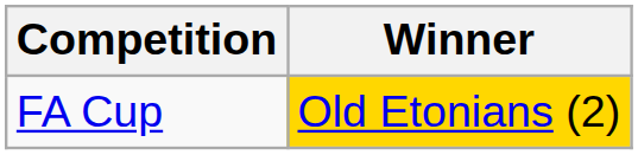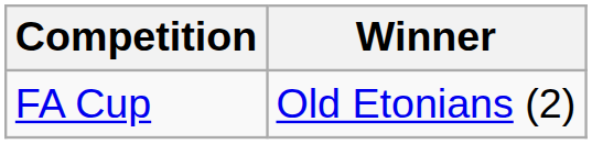FA Cup | Winner: gold background -> no background
